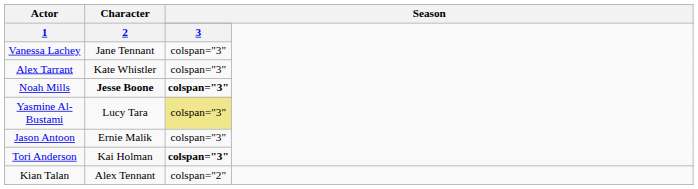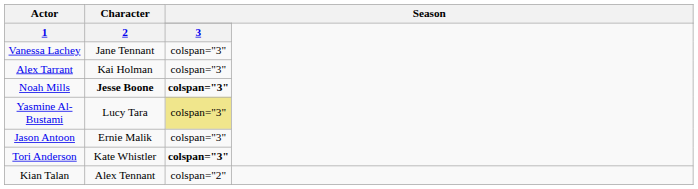Alex Tarrant | Character: Kate Whistler -> Kai Holman
Tori Anderson | Character: Kai Holman -> Kate Whistler
